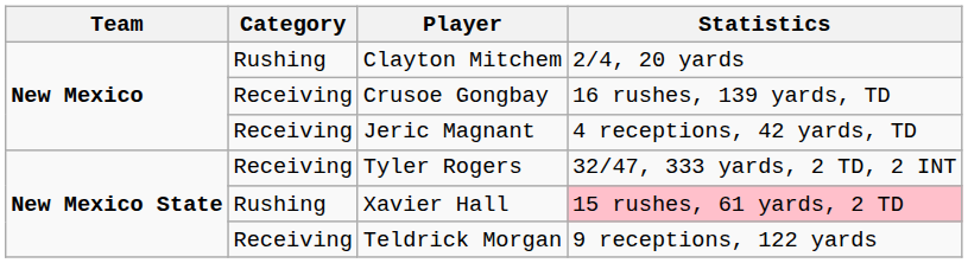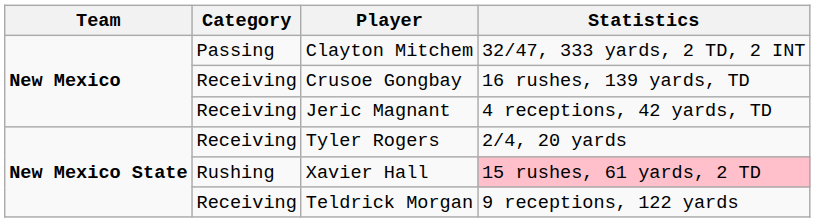Clayton Mitchem | Category: Rushing -> Passing
Clayton Mitchem | Statistics: 2/4, 20 yards -> 32/47, 333 yards, 2 TD, 2 INT
Tyler Rogers | Statistics: 32/47, 333 yards, 2 TD, 2 INT -> 2/4, 20 yards
